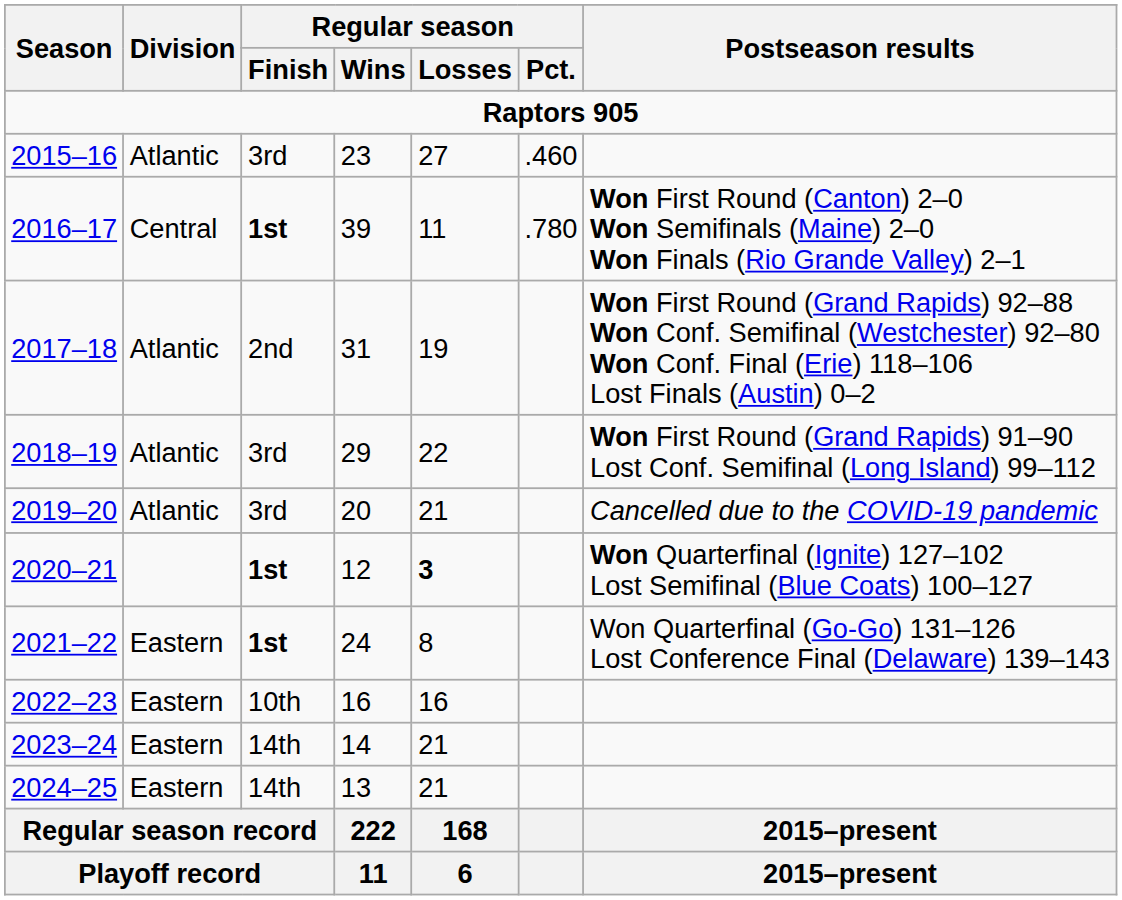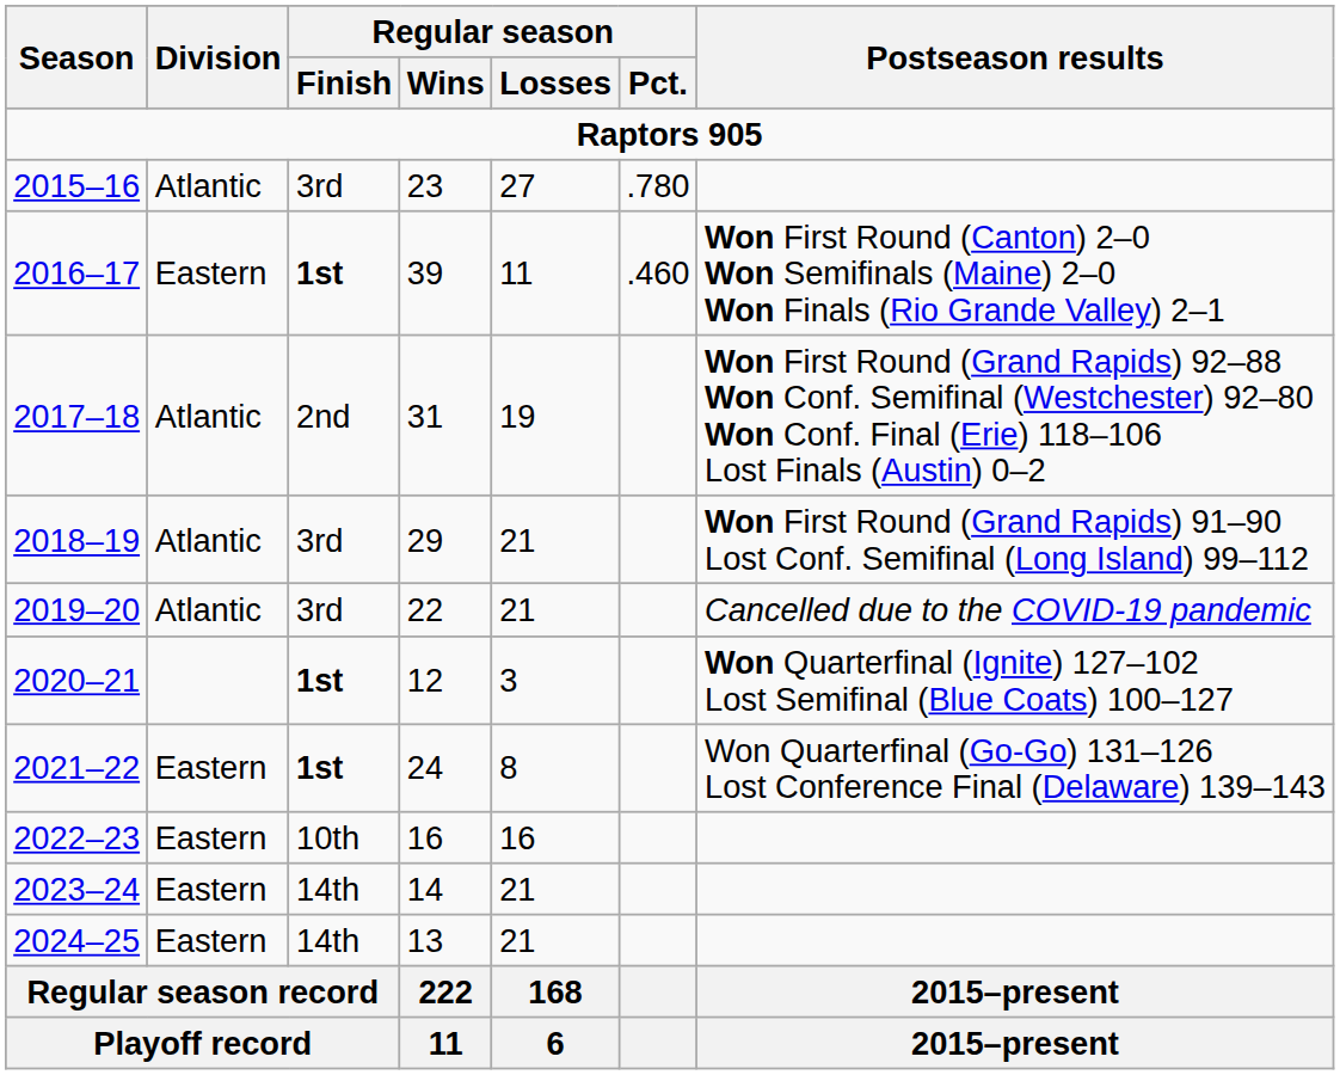2015–16 | Regular season / Pct.: .460 -> .780
2016–17 | Division: Central -> Eastern
2016–17 | Regular season / Pct.: .780 -> .460
2018–19 | Regular season / Losses: 22 -> 21
2019–20 | Regular season / Wins: 20 -> 22
2020–21 | Regular season / Losses: bold -> normal
